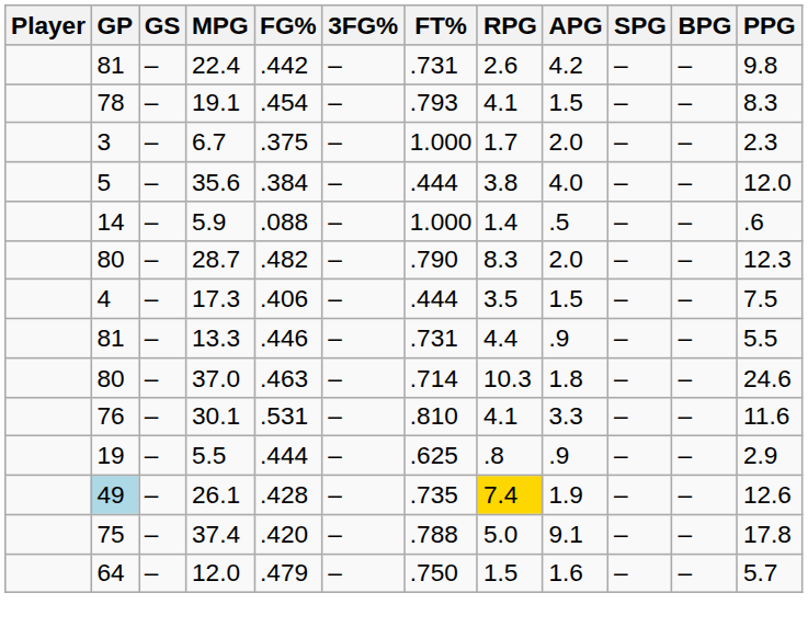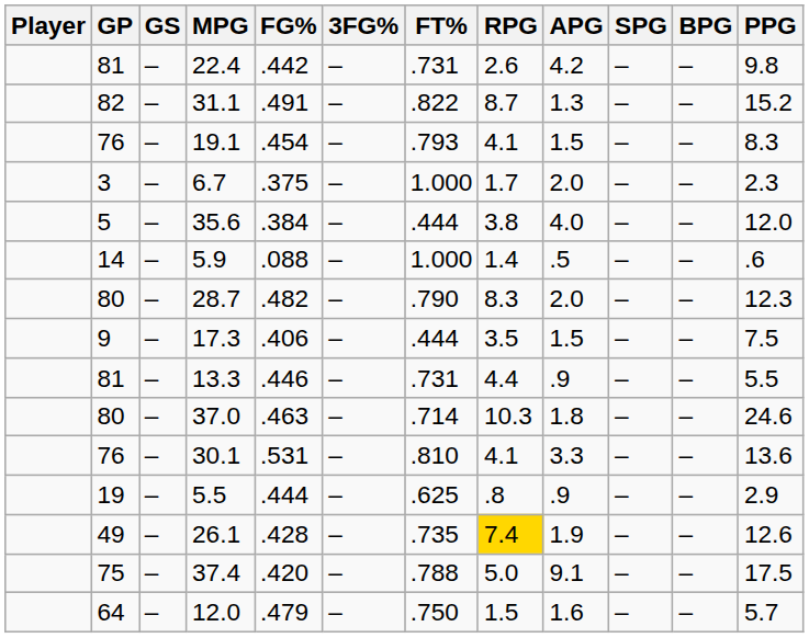+ row: 82 | – | 31.1 | .491 | – | .822 | 8.7 | 1.3 | – | – | 15.2
19.1 | GP: 78 -> 76
17.3 | GP: 4 -> 9
30.1 | PPG: 11.6 -> 13.6
26.1 | GP: lightblue background -> no background
37.4 | PPG: 17.8 -> 17.5
